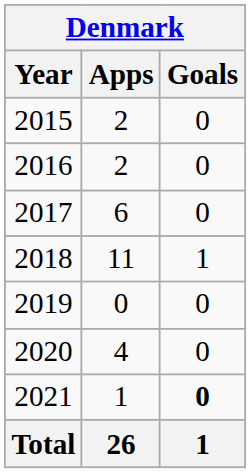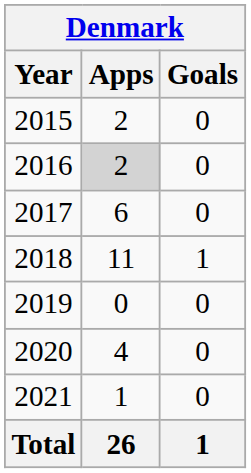2016 | Apps: no background -> lightgrey background
2021 | Goals: bold -> normal
